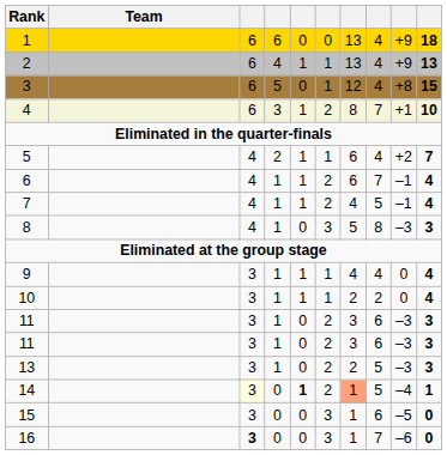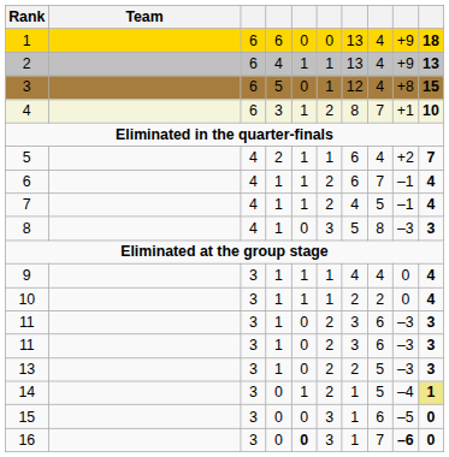14 | column 3: lightyellow background -> no background
14 | column 5: bold -> normal
14 | column 7: lightsalmon background -> no background
14 | column 10: no background -> khaki background
16 | column 3: bold -> normal
16 | column 5: normal -> bold
16 | column 9: normal -> bold
